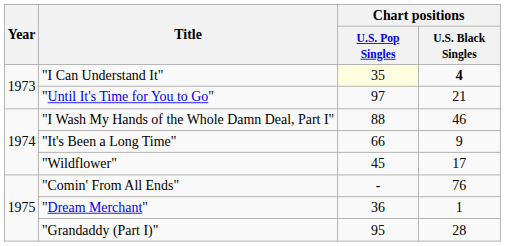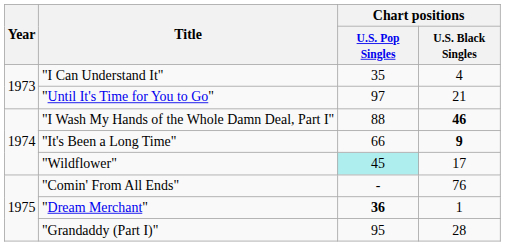"I Can Understand It" | Chart positions / U.S. Pop Singles: lightyellow background -> no background
"I Can Understand It" | Chart positions / U.S. Black Singles: bold -> normal
"I Wash My Hands of the Whole Damn Deal, Part I" | Chart positions / U.S. Black Singles: normal -> bold
"It's Been a Long Time" | Chart positions / U.S. Black Singles: normal -> bold
"Wildflower" | Chart positions / U.S. Pop Singles: no background -> paleturquoise background
"Dream Merchant" | Chart positions / U.S. Pop Singles: normal -> bold
